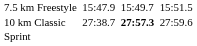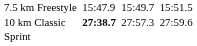10 km Classic | column 2: normal -> bold
10 km Classic | column 3: bold -> normal
